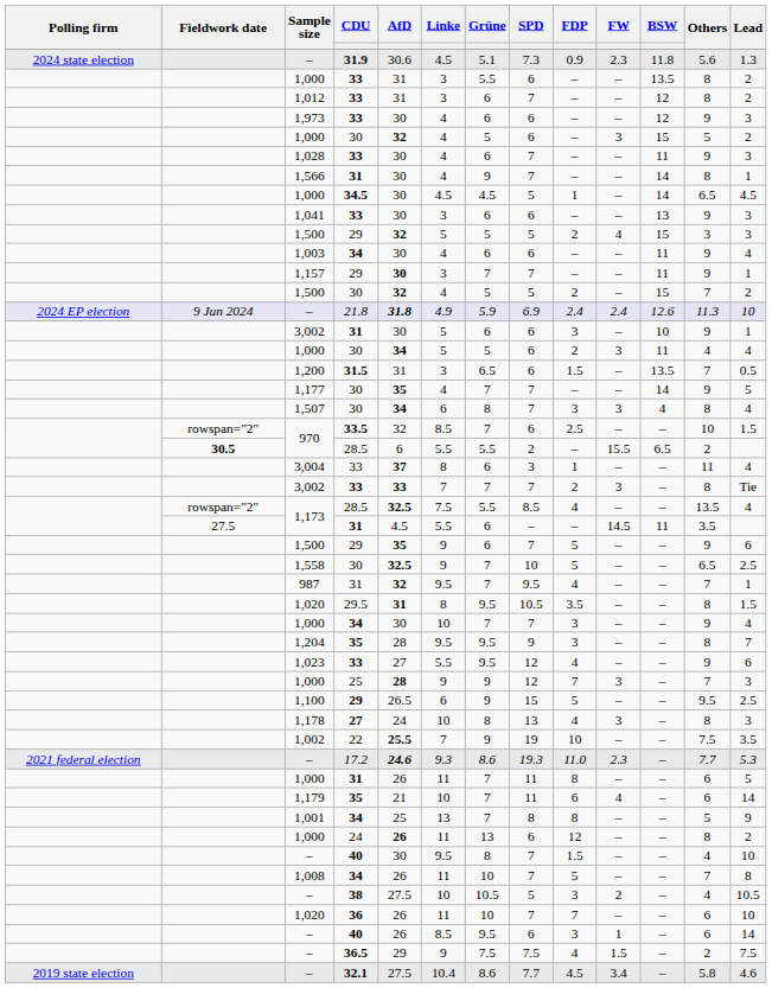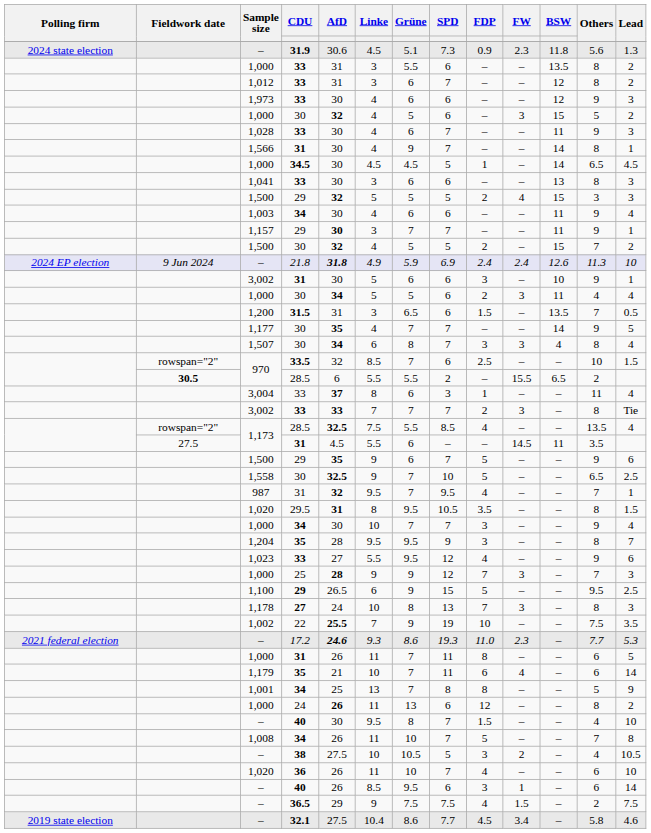1,041 | Others: 9 -> 8
1,178 | FDP: 4 -> 7
1,020 / 36 | FDP: 7 -> 4
